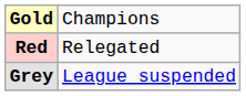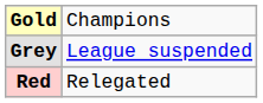rows swapped: Red <-> Grey
